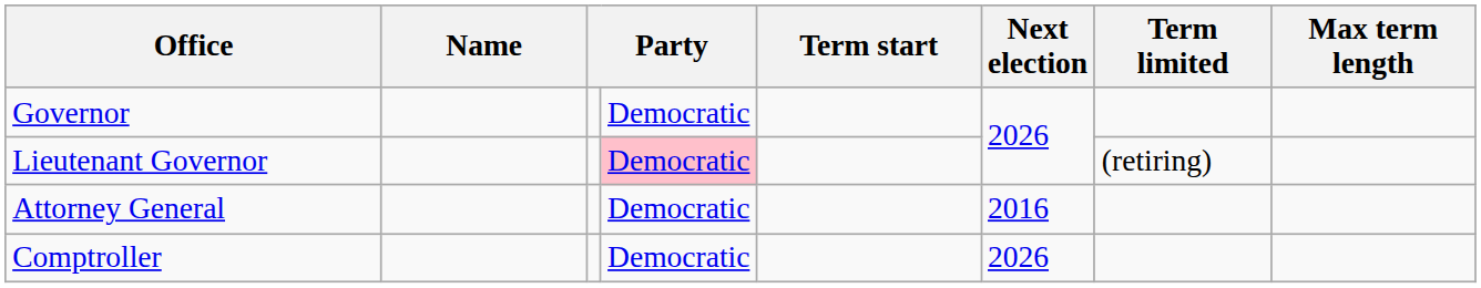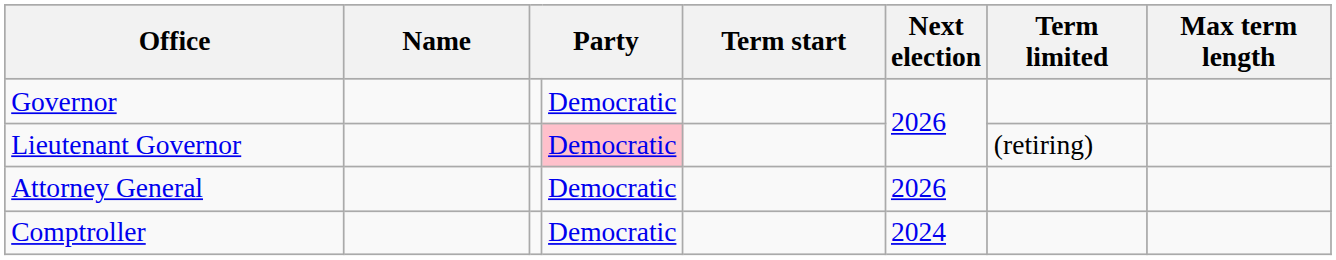Attorney General | Next election: 2016 -> 2026
Comptroller | Next election: 2026 -> 2024
